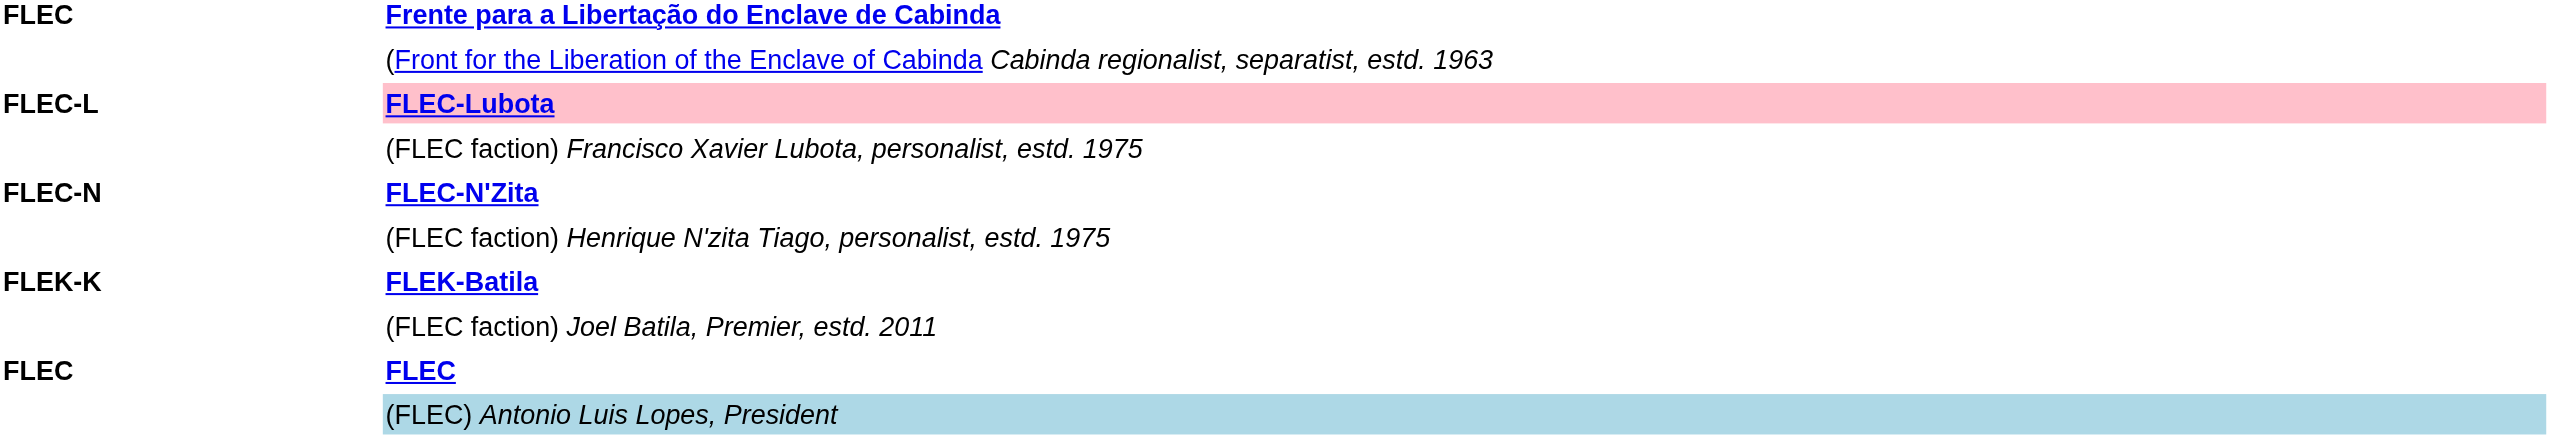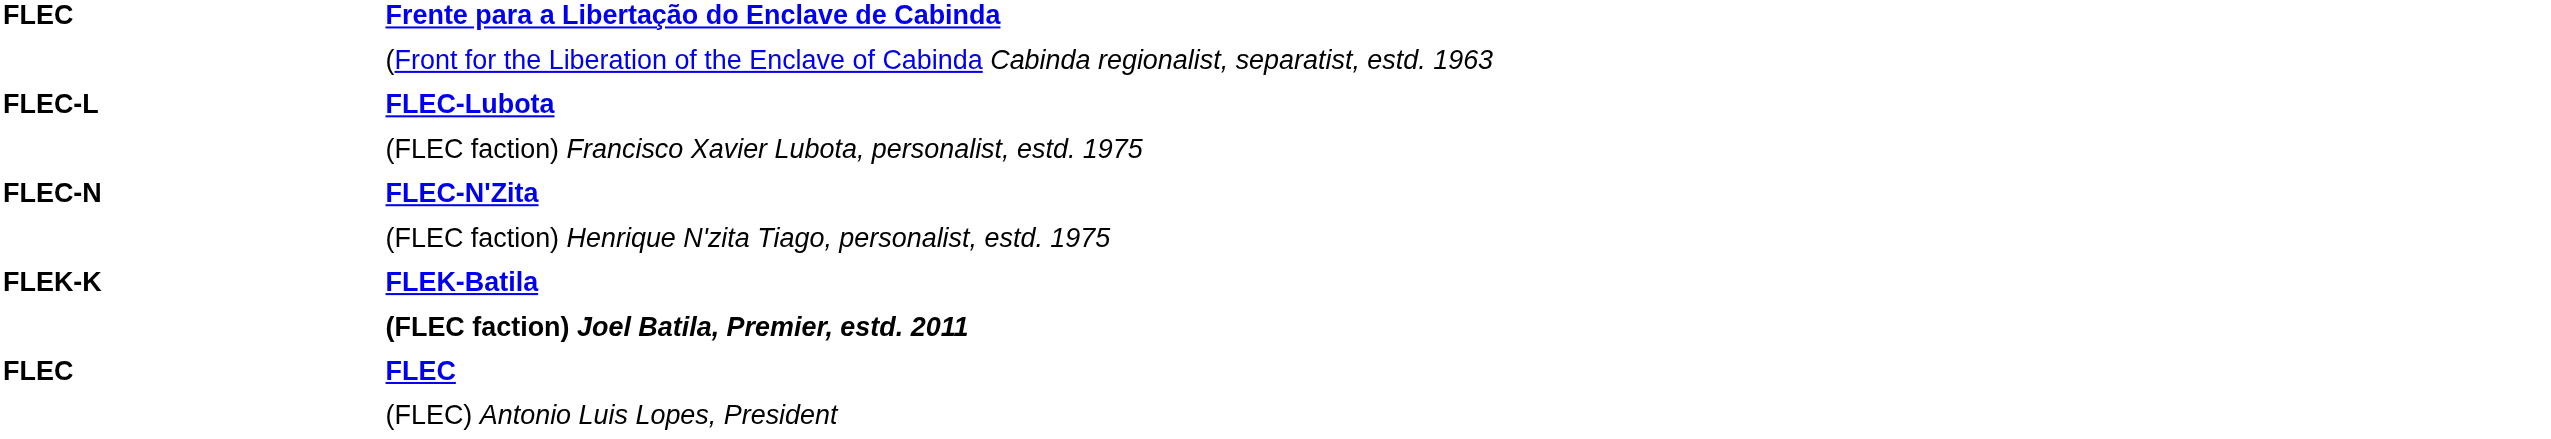FLEC-Lubota | column 2: pink background -> no background
(FLEC faction) Joel Batila, Premier, estd. 2011 | column 2: normal -> bold
(FLEC) Antonio Luis Lopes, President | column 2: lightblue background -> no background
